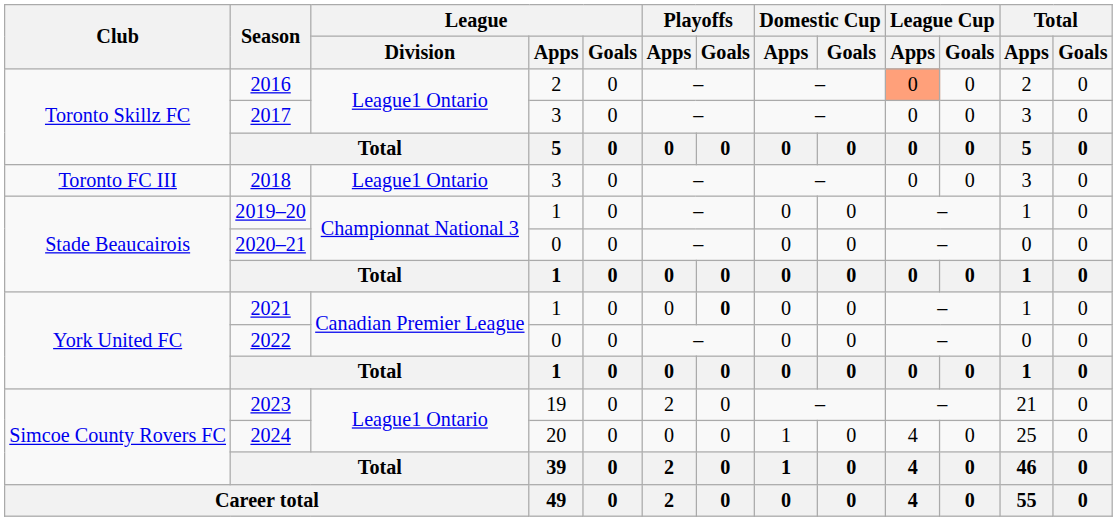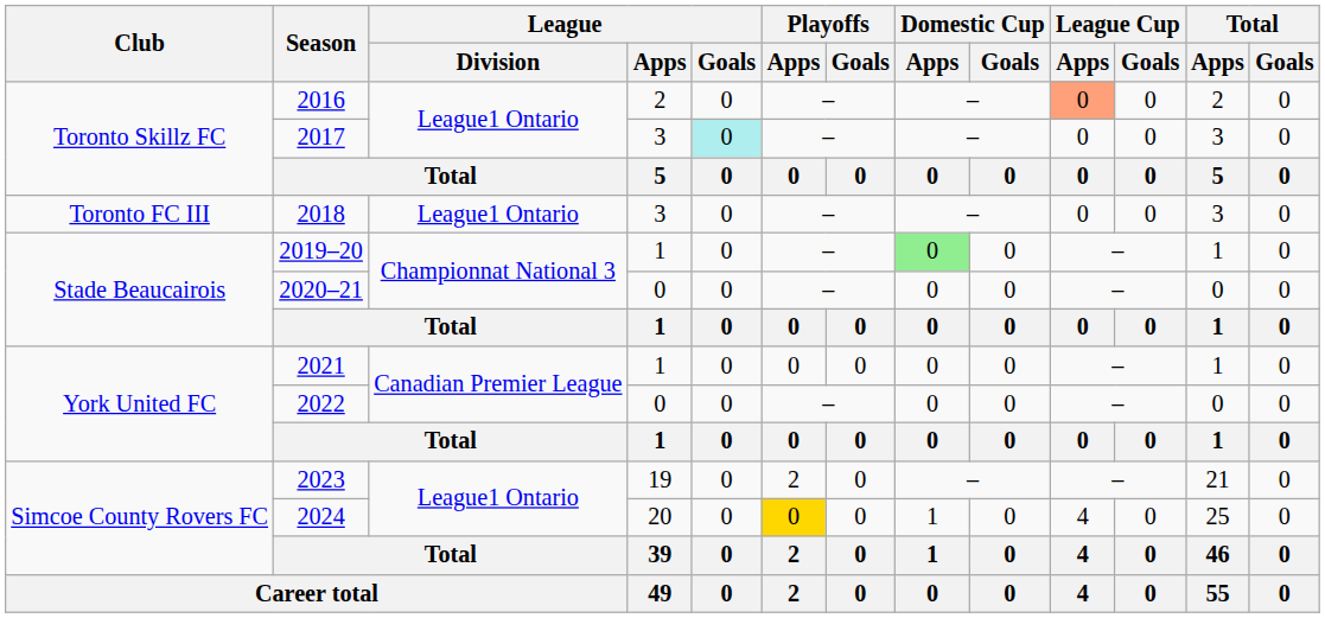2017 | League / Goals: no background -> paleturquoise background
2019–20 | Domestic Cup / Apps: no background -> lightgreen background
2021 | Playoffs / Goals: bold -> normal
2024 | Playoffs / Apps: no background -> gold background
